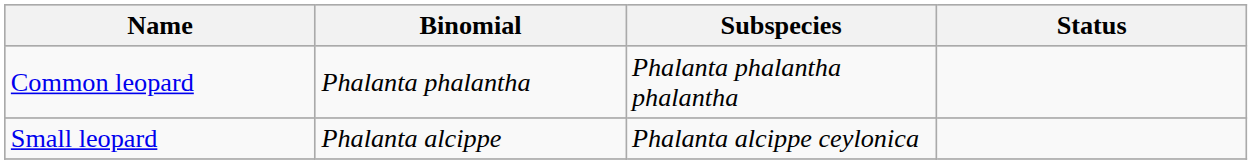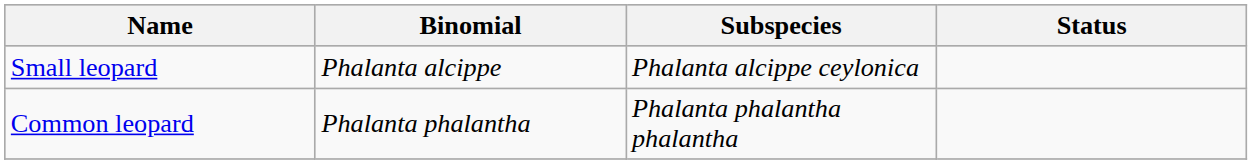rows swapped: Common leopard <-> Small leopard
